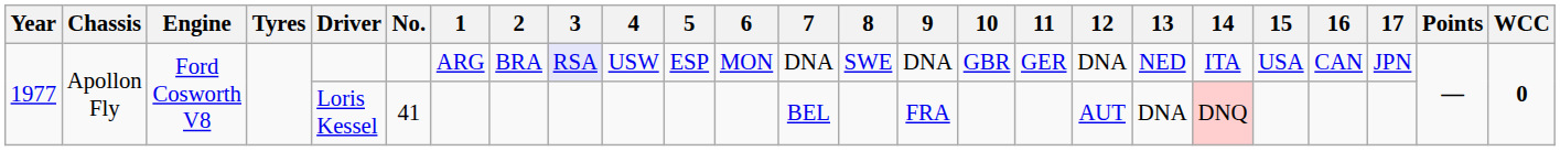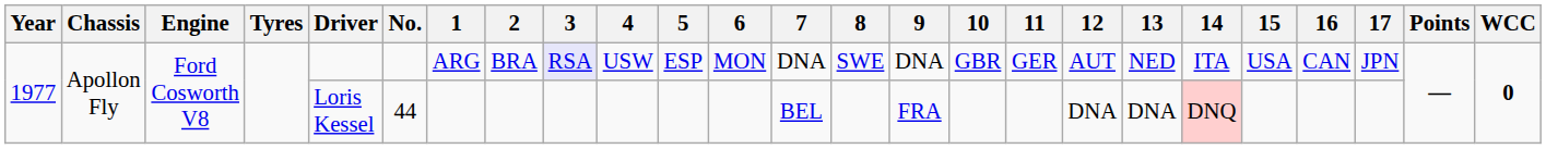row 2 | 12: DNA -> AUT
row 3 | No.: 41 -> 44
row 3 | 12: AUT -> DNA
